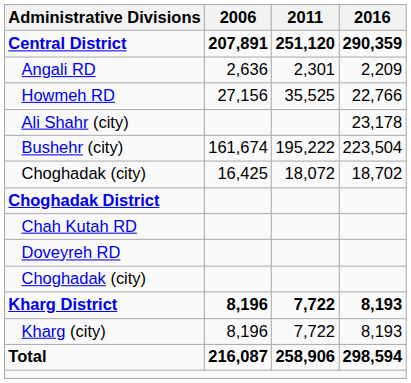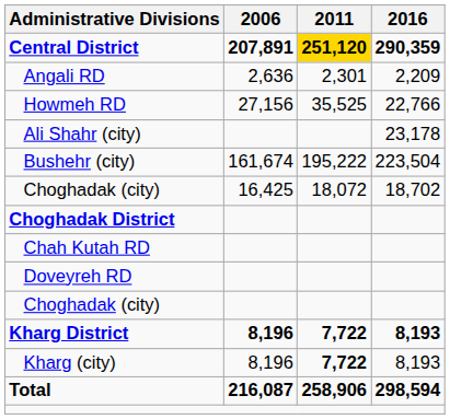Central District | 2011: no background -> gold background
Kharg (city) | 2011: normal -> bold
